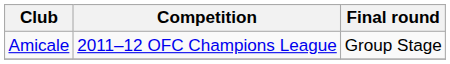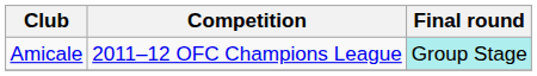Amicale | Final round: no background -> paleturquoise background
